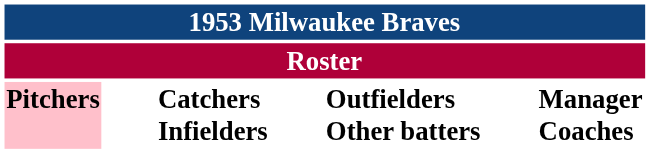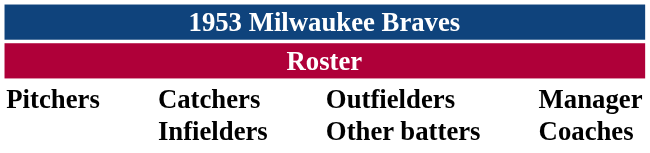Pitchers | column 1: pink background -> no background
